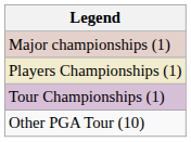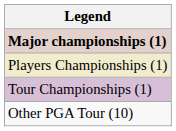row 2 | column 1: normal -> bold
